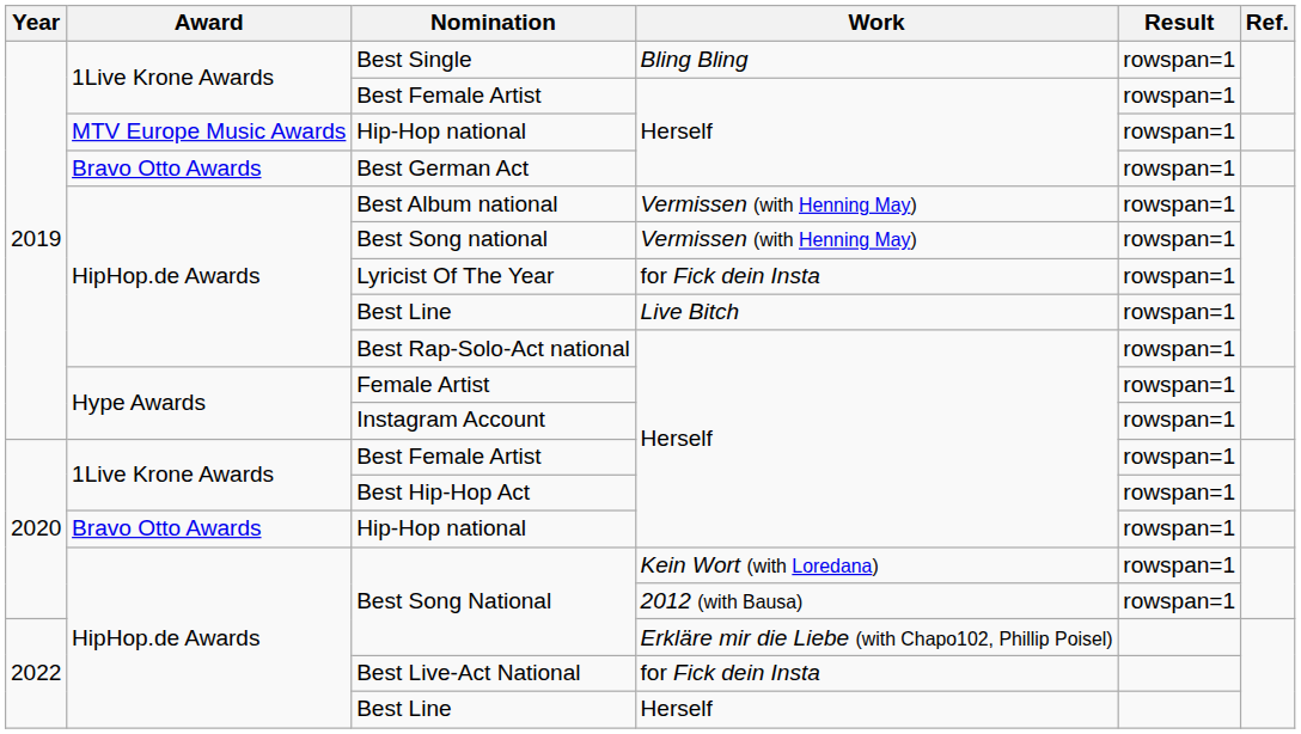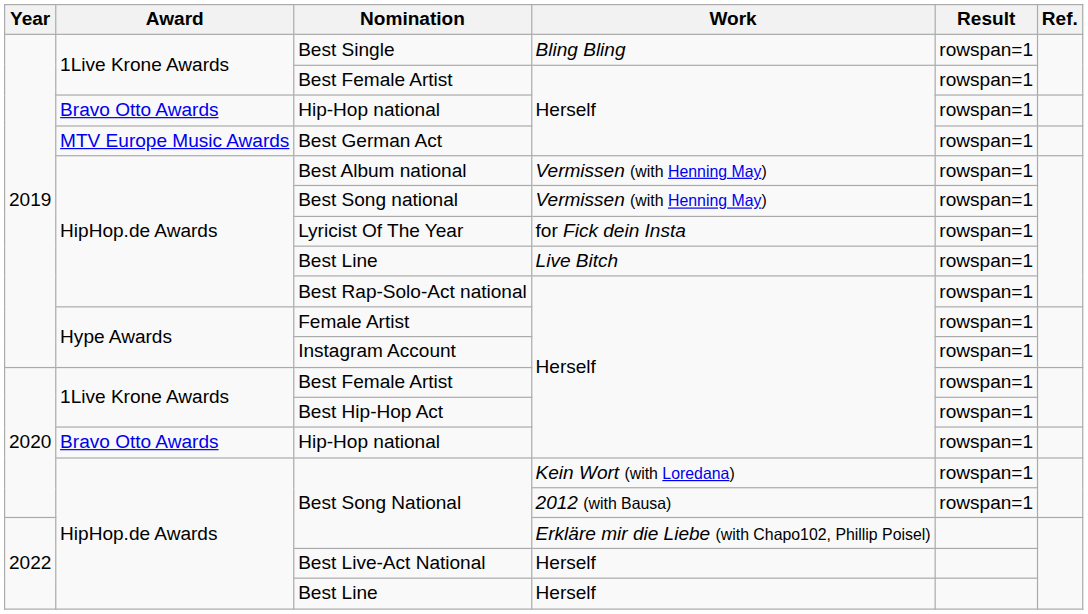2019 / Hip-Hop national | Award: MTV Europe Music Awards -> Bravo Otto Awards
Best German Act | Award: Bravo Otto Awards -> MTV Europe Music Awards
Best Live-Act National | Work: for Fick dein Insta -> Herself
